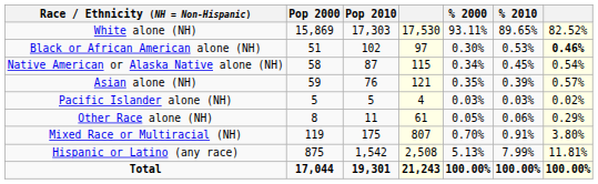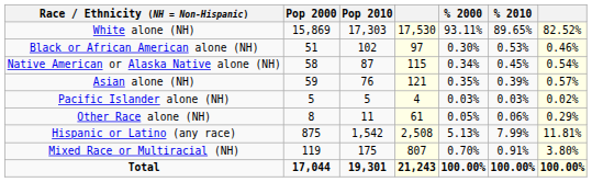Black or African American alone (NH) | column 7: bold -> normal
rows swapped: Mixed Race or Multiracial (NH) <-> Hispanic or Latino (any race)
